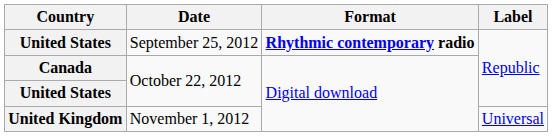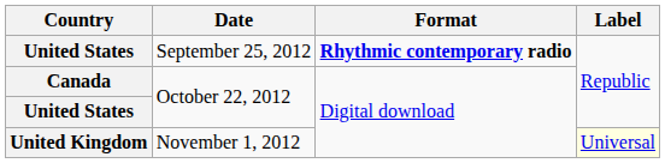United Kingdom | Label: no background -> lightyellow background
